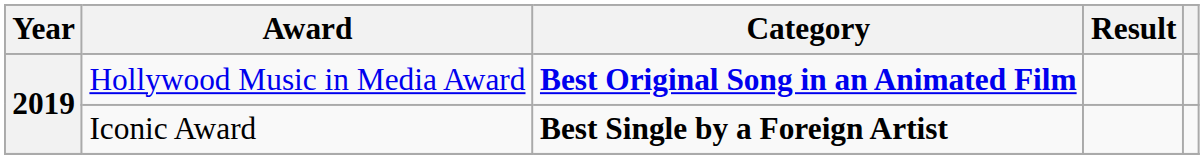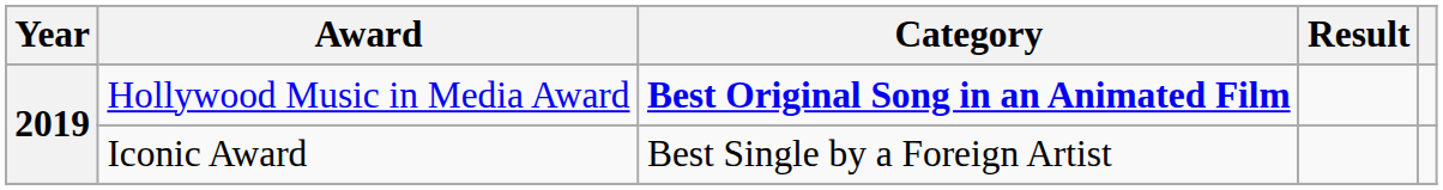Iconic Award | Category: bold -> normal
